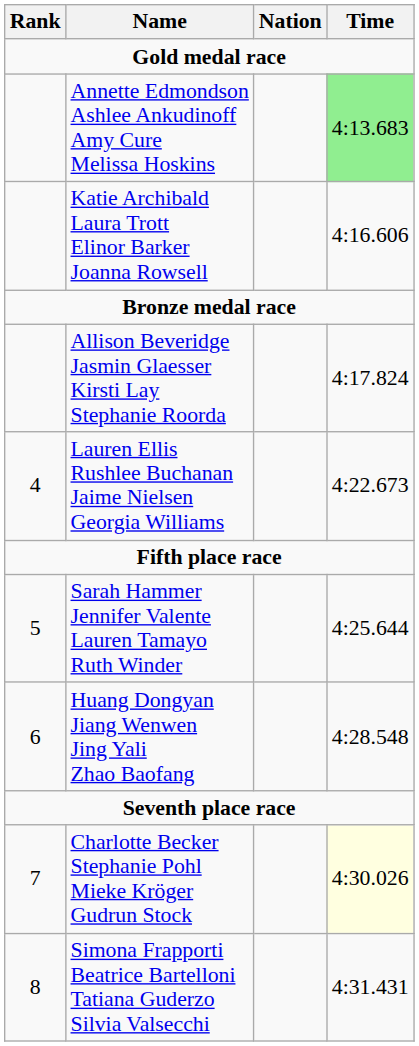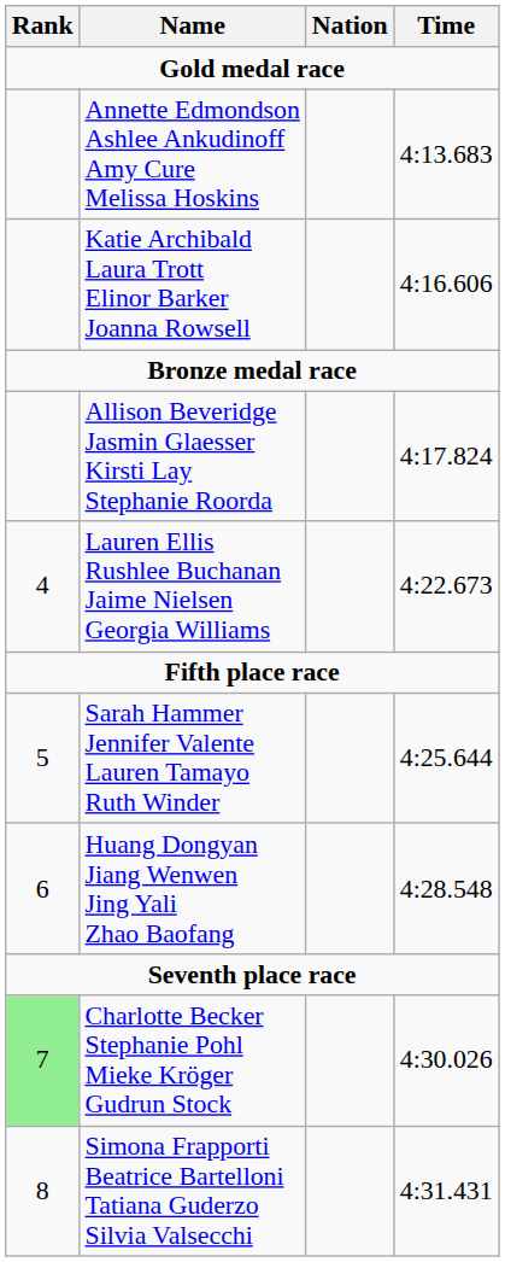Annette Edmondson Ashlee Ankudinoff Amy Cure Melissa Hoskins | Time: lightgreen background -> no background
Charlotte Becker Stephanie Pohl Mieke Kröger Gudrun Stock | Rank: no background -> lightgreen background
Charlotte Becker Stephanie Pohl Mieke Kröger Gudrun Stock | Time: lightyellow background -> no background
